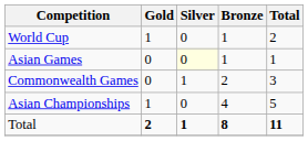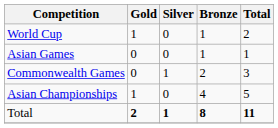Asian Games | Silver: lightyellow background -> no background
